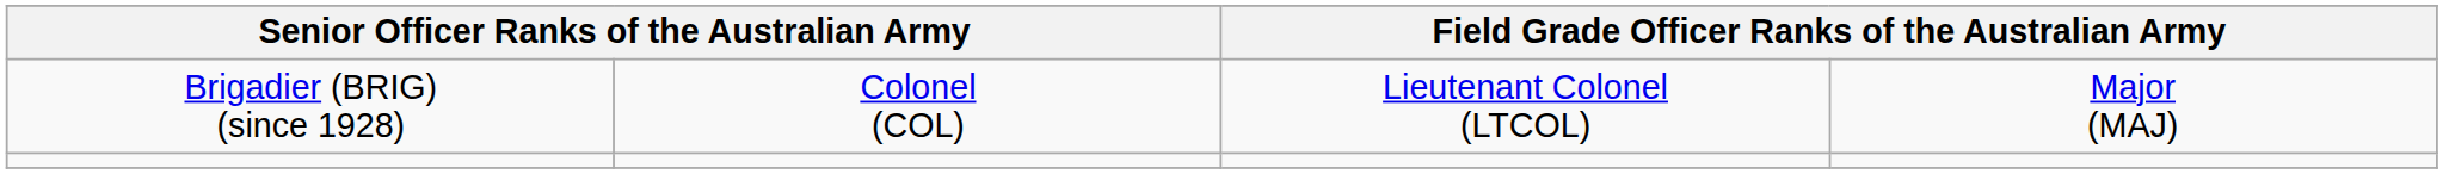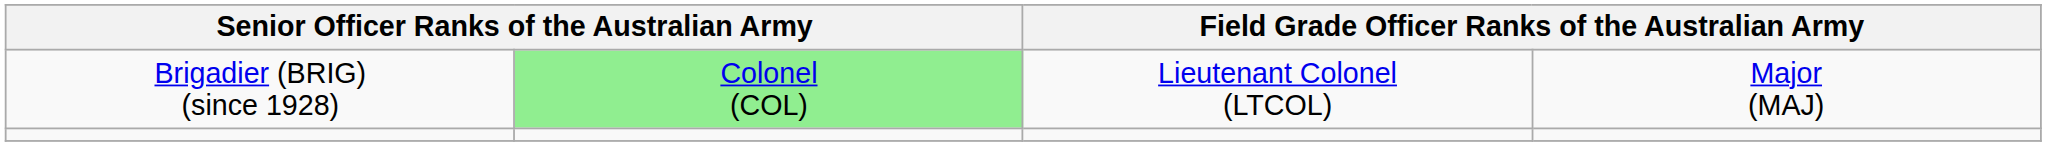Brigadier (BRIG) (since 1928) | column 2: no background -> lightgreen background
